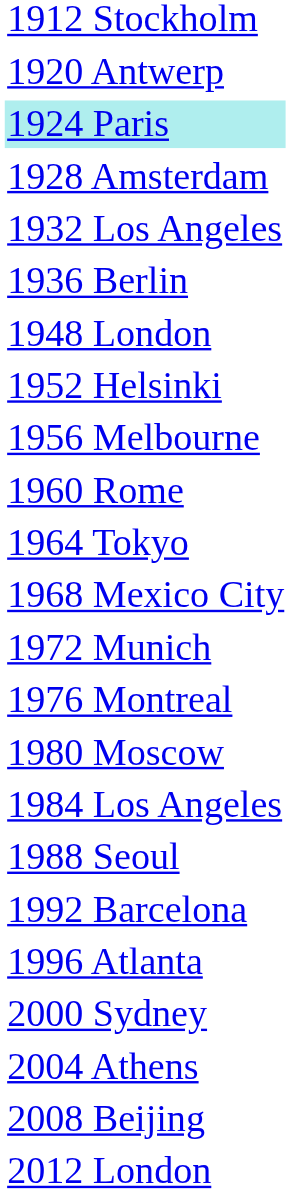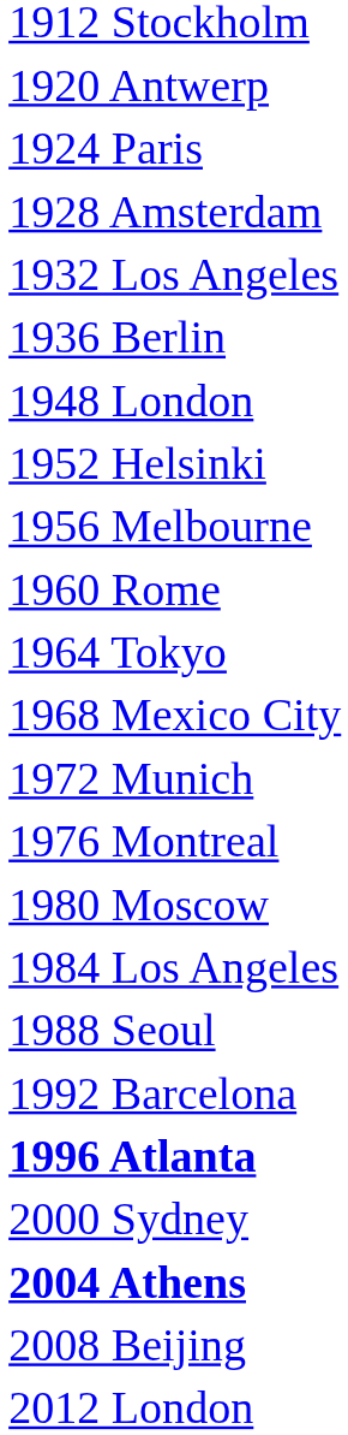1924 Paris | column 1: paleturquoise background -> no background
1996 Atlanta | column 1: normal -> bold
2004 Athens | column 1: normal -> bold
